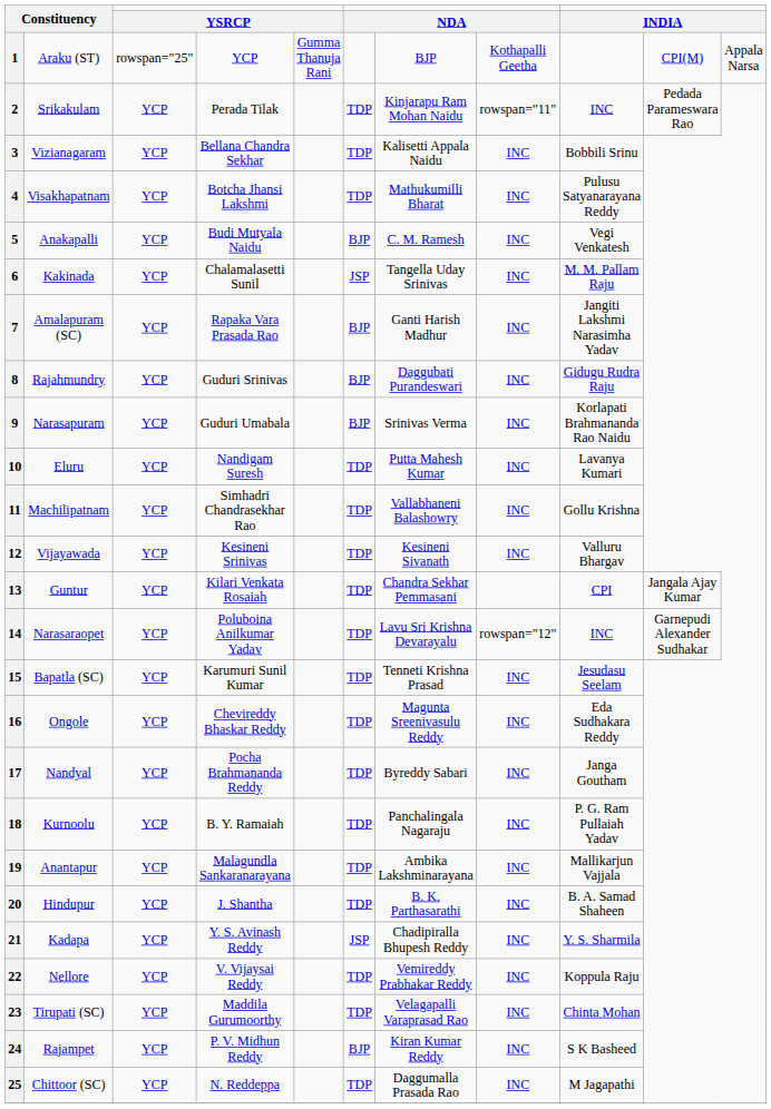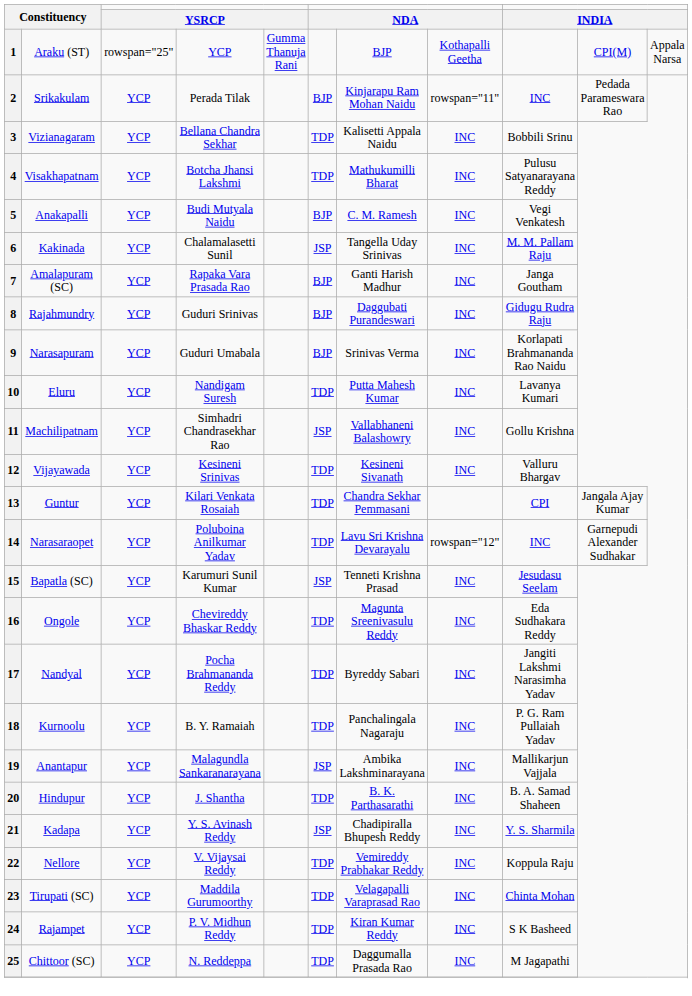2 | column 6: TDP -> BJP
7 | column 9: Jangiti Lakshmi Narasimha Yadav -> Janga Goutham
11 | column 6: TDP -> JSP
15 | column 6: TDP -> JSP
17 | column 9: Janga Goutham -> Jangiti Lakshmi Narasimha Yadav
19 | column 6: TDP -> JSP
24 | column 6: BJP -> TDP
